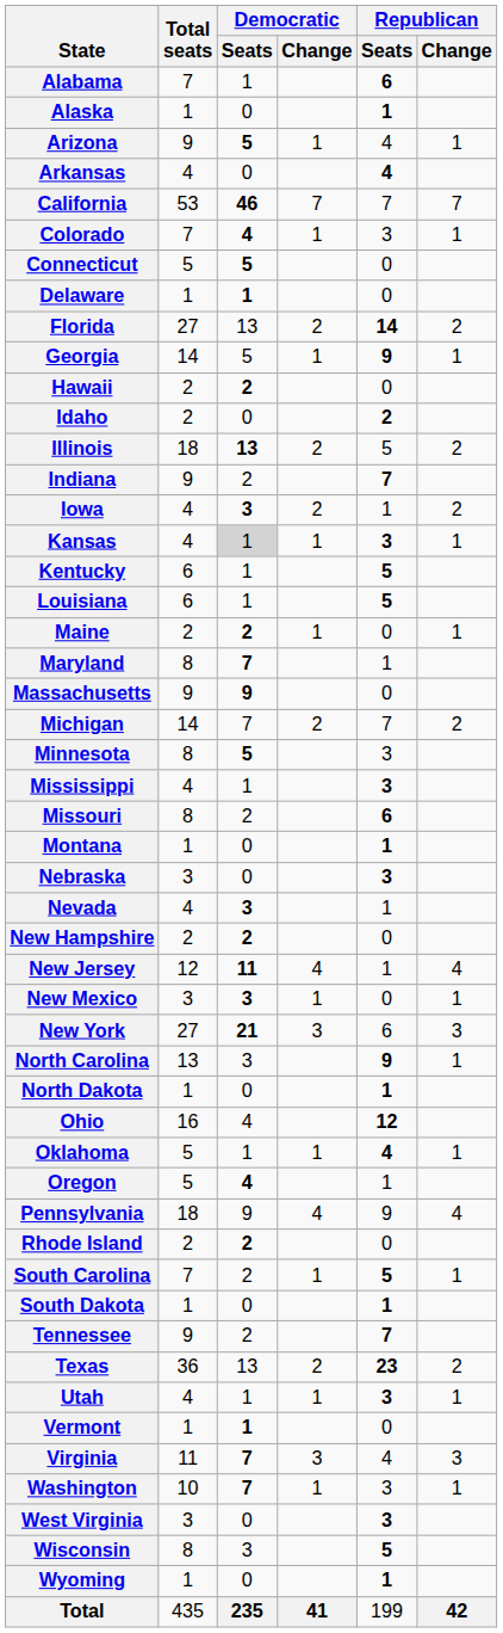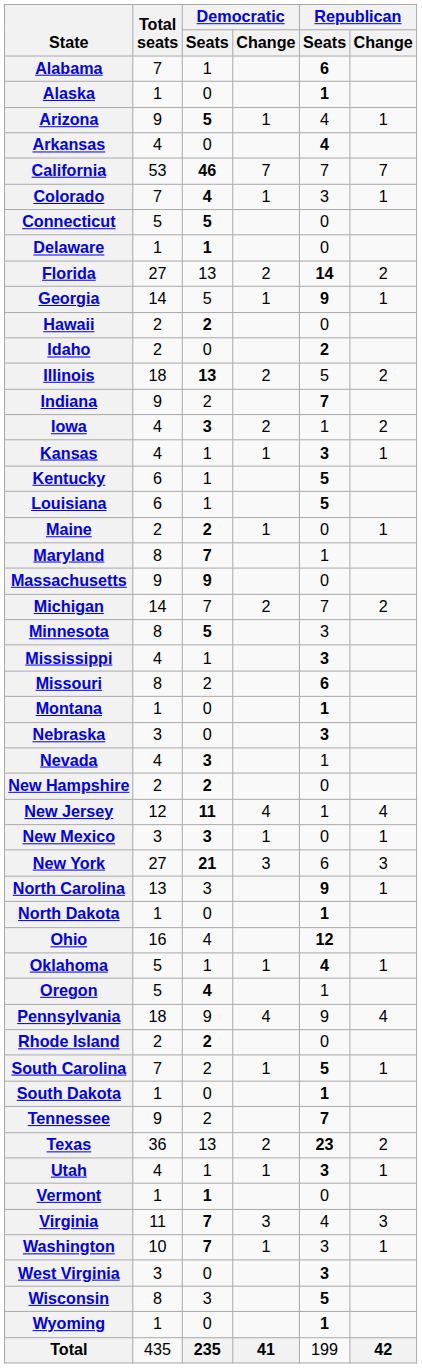Kansas | Democratic / Seats: lightgrey background -> no background
